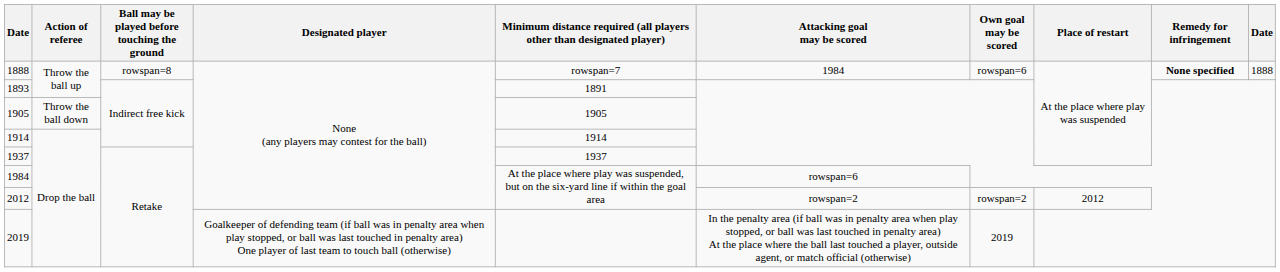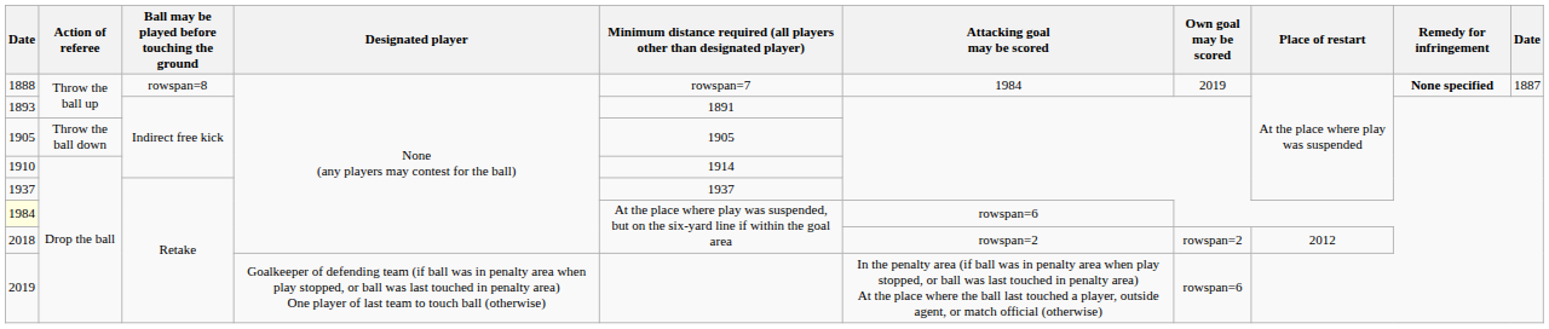row 2 | Own goal may be scored: rowspan=6 -> 2019
row 2 | column 10: 1888 -> 1887
row 5 | column 1: 1914 -> 1910
row 7 | column 1: no background -> lightyellow background
row 8 | column 1: 2012 -> 2018
row 9 | Own goal may be scored: 2019 -> rowspan=6
